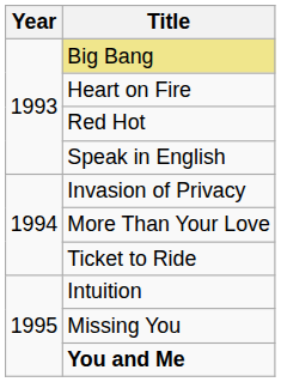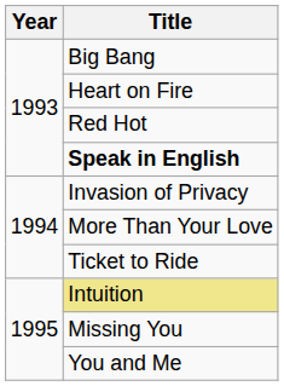Big Bang | Title: khaki background -> no background
Speak in English | Title: normal -> bold
Intuition | Title: no background -> khaki background
You and Me | Title: bold -> normal
